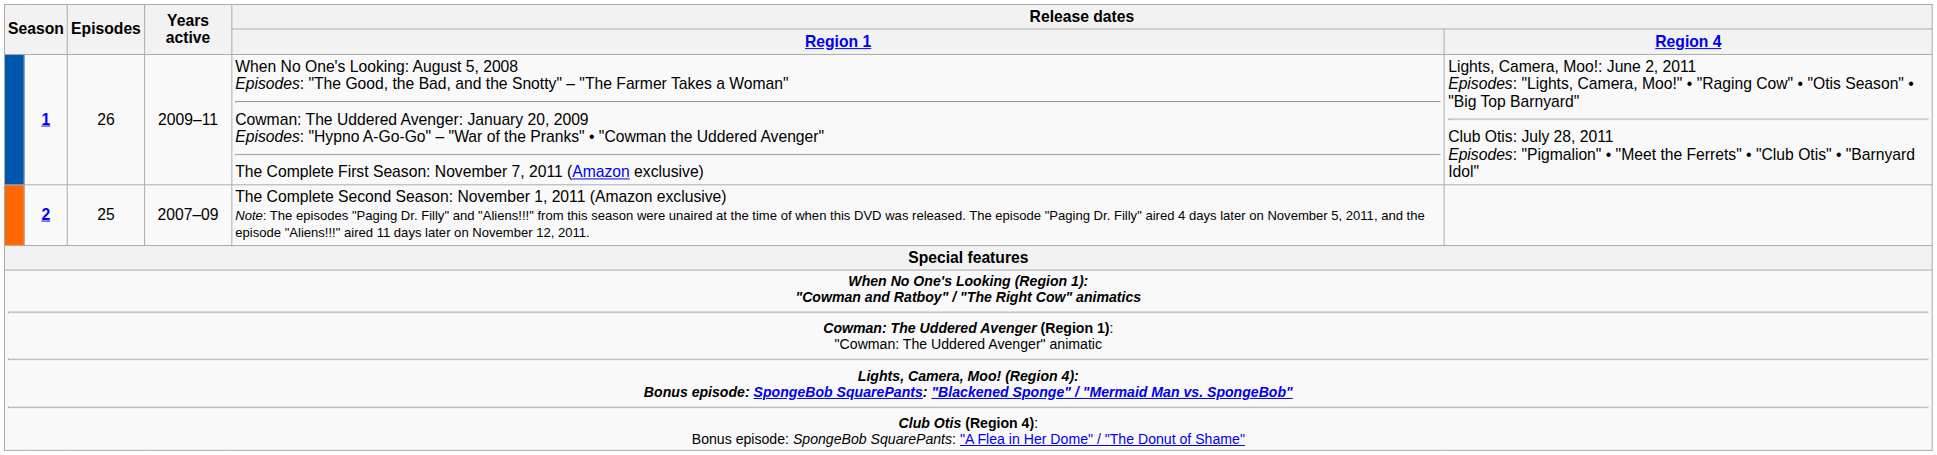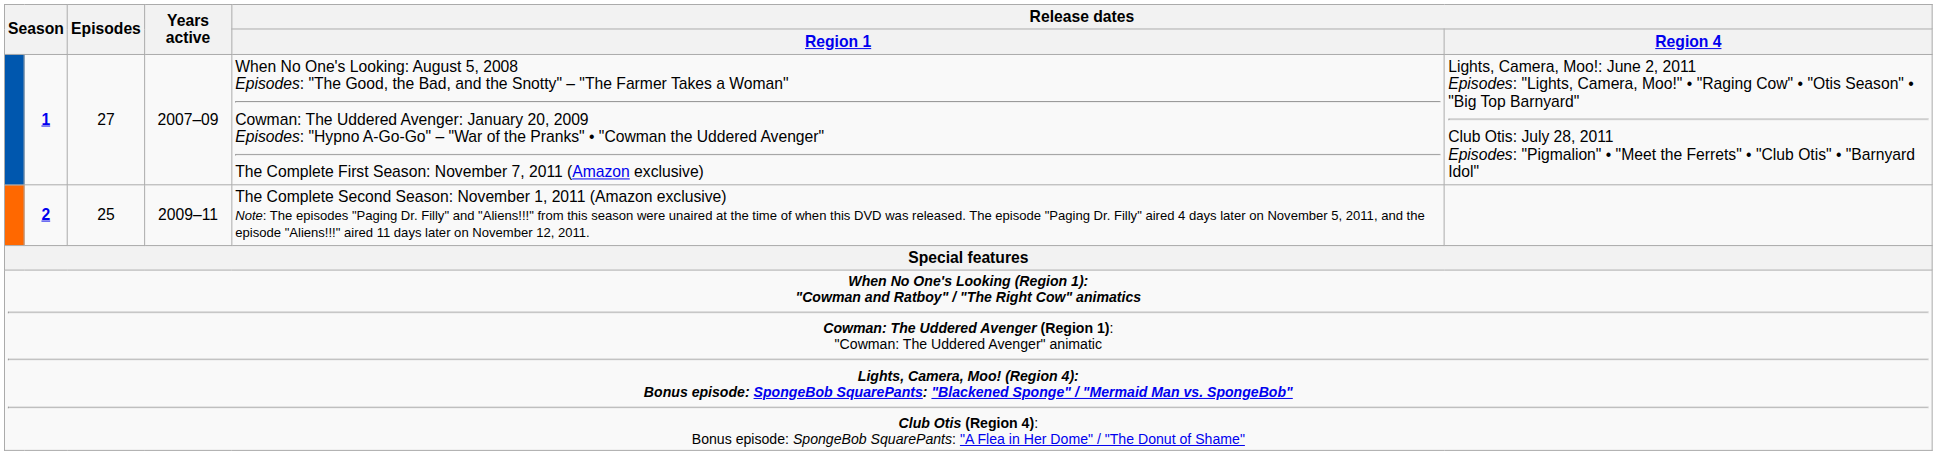1 | Episodes: 26 -> 27
1 | Years active: 2009–11 -> 2007–09
2 | Years active: 2007–09 -> 2009–11
